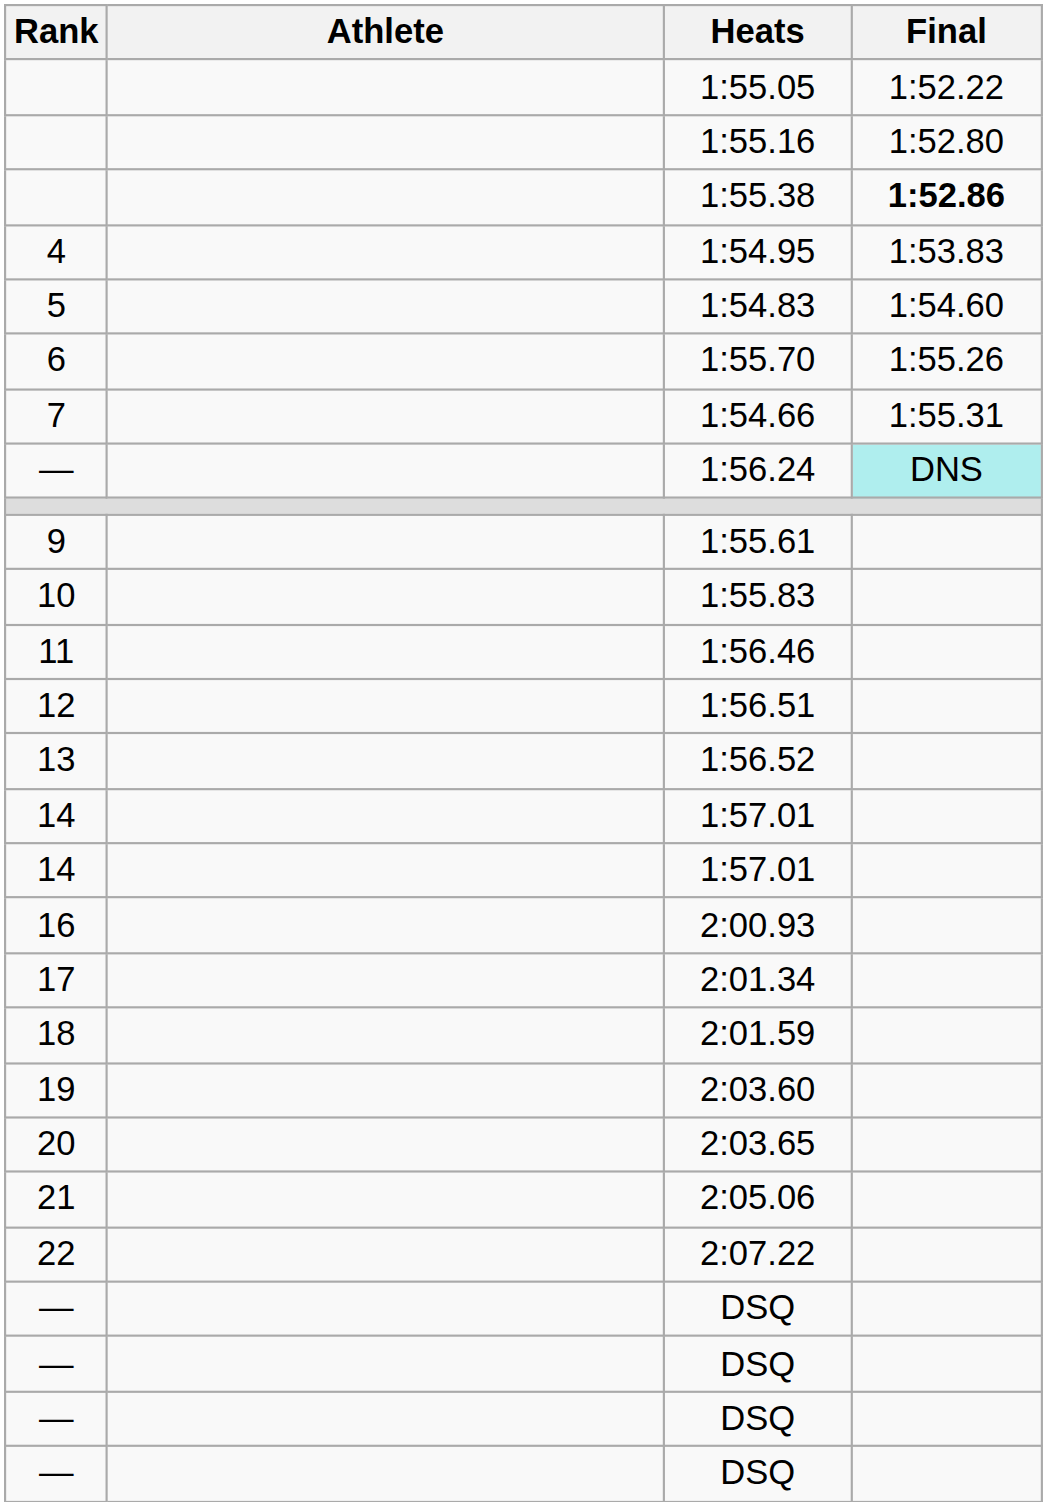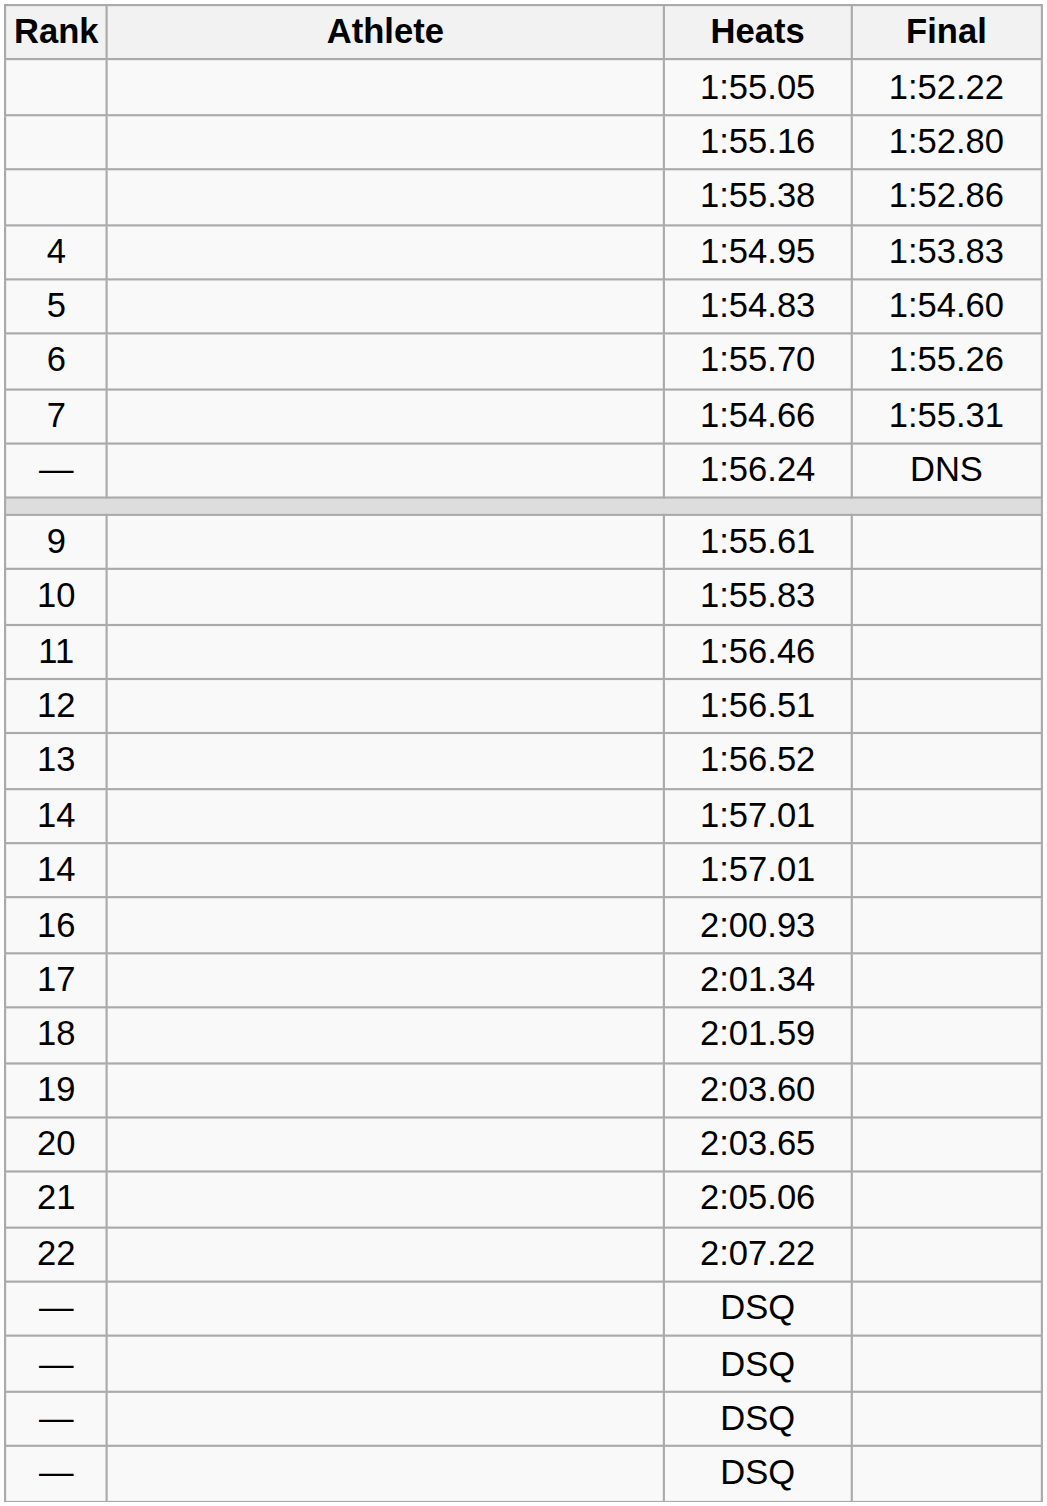1:55.38 | Final: bold -> normal
1:56.24 | Final: paleturquoise background -> no background
